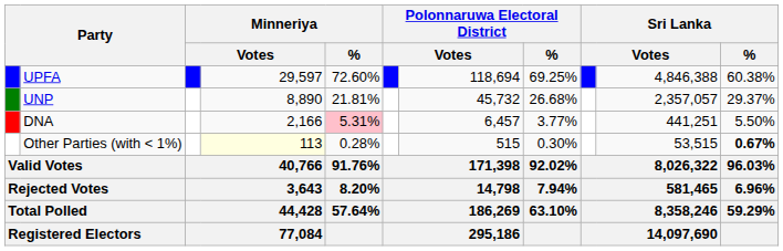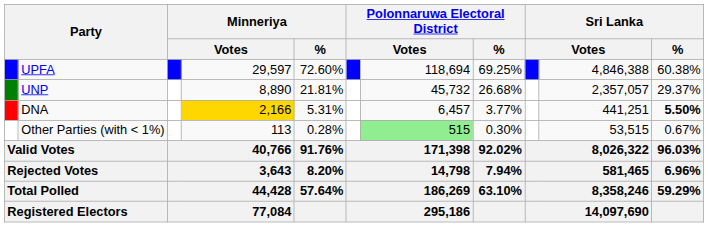DNA | column 4: no background -> gold background
DNA | Minneriya / %: pink background -> no background
DNA | Sri Lanka / %: normal -> bold
Other Parties (with < 1%) | column 4: lightyellow background -> no background
Other Parties (with < 1%) | column 7: no background -> lightgreen background
Other Parties (with < 1%) | Sri Lanka / %: bold -> normal
